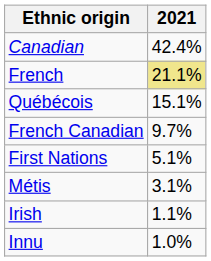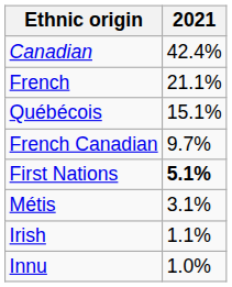French | 2021: khaki background -> no background
First Nations | 2021: normal -> bold
